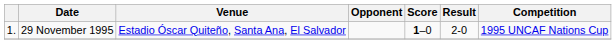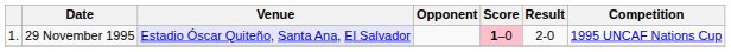29 November 1995 | Venue: no background -> lavender background
29 November 1995 | Score: no background -> pink background
